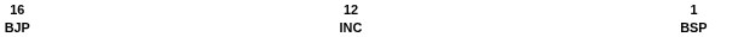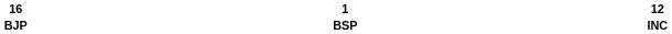columns swapped: 12 <-> 1
